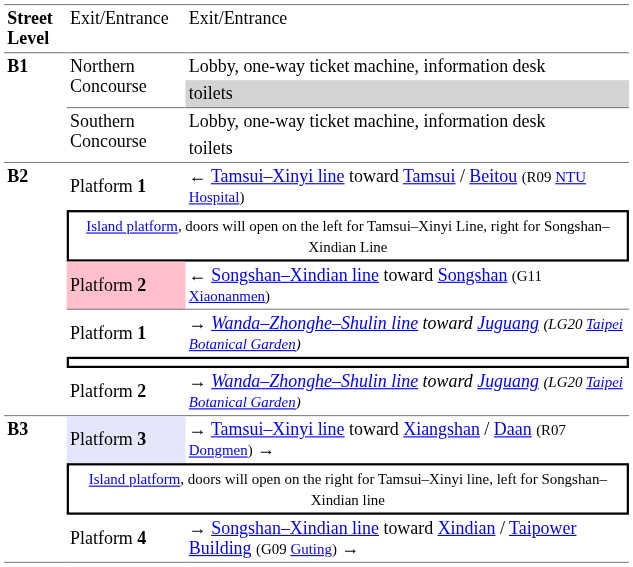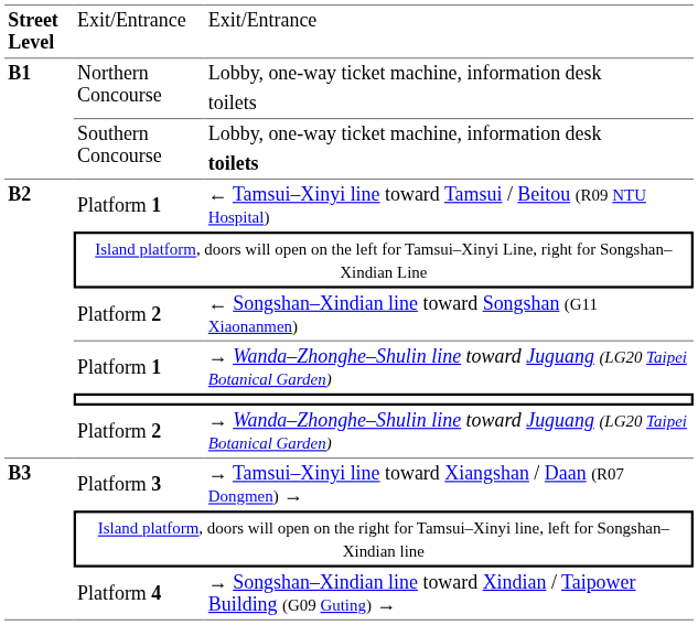Northern Concourse / toilets | column 3: lightgrey background -> no background
Southern Concourse / toilets | column 3: normal -> bold
← Songshan–Xindian line toward Songshan (G11 Xiaonanmen) | column 2: pink background -> no background
→ Tamsui–Xinyi line toward Xiangshan / Daan (R07 Dongmen) → | column 2: lavender background -> no background
